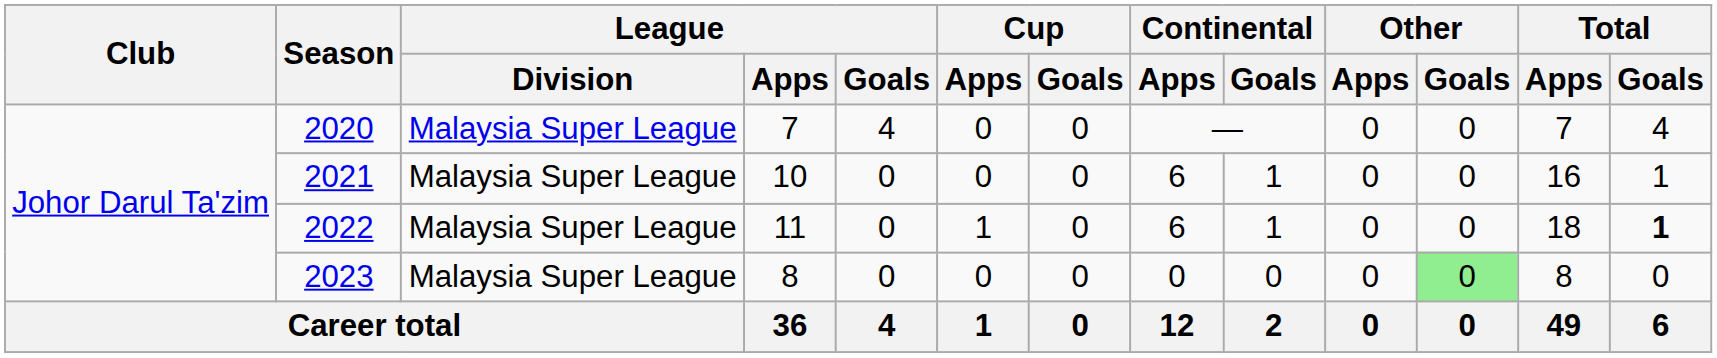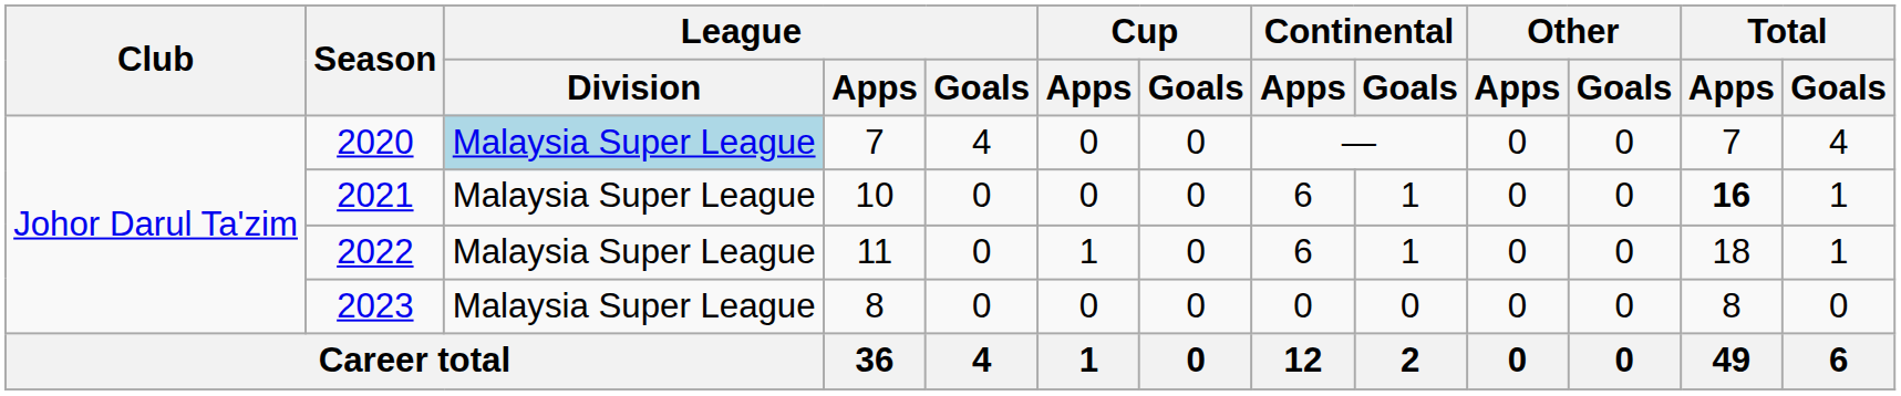2020 | League / Division: no background -> lightblue background
2021 | Total / Apps: normal -> bold
2022 | Total / Goals: bold -> normal
2023 | Other / Goals: lightgreen background -> no background
